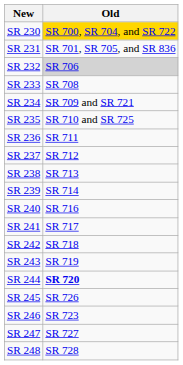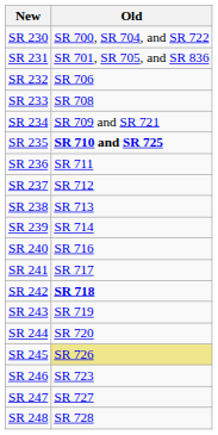SR 230 | Old: gold background -> no background
SR 232 | Old: lightgrey background -> no background
SR 235 | Old: normal -> bold
SR 242 | Old: normal -> bold
SR 244 | Old: bold -> normal
SR 245 | Old: no background -> khaki background
